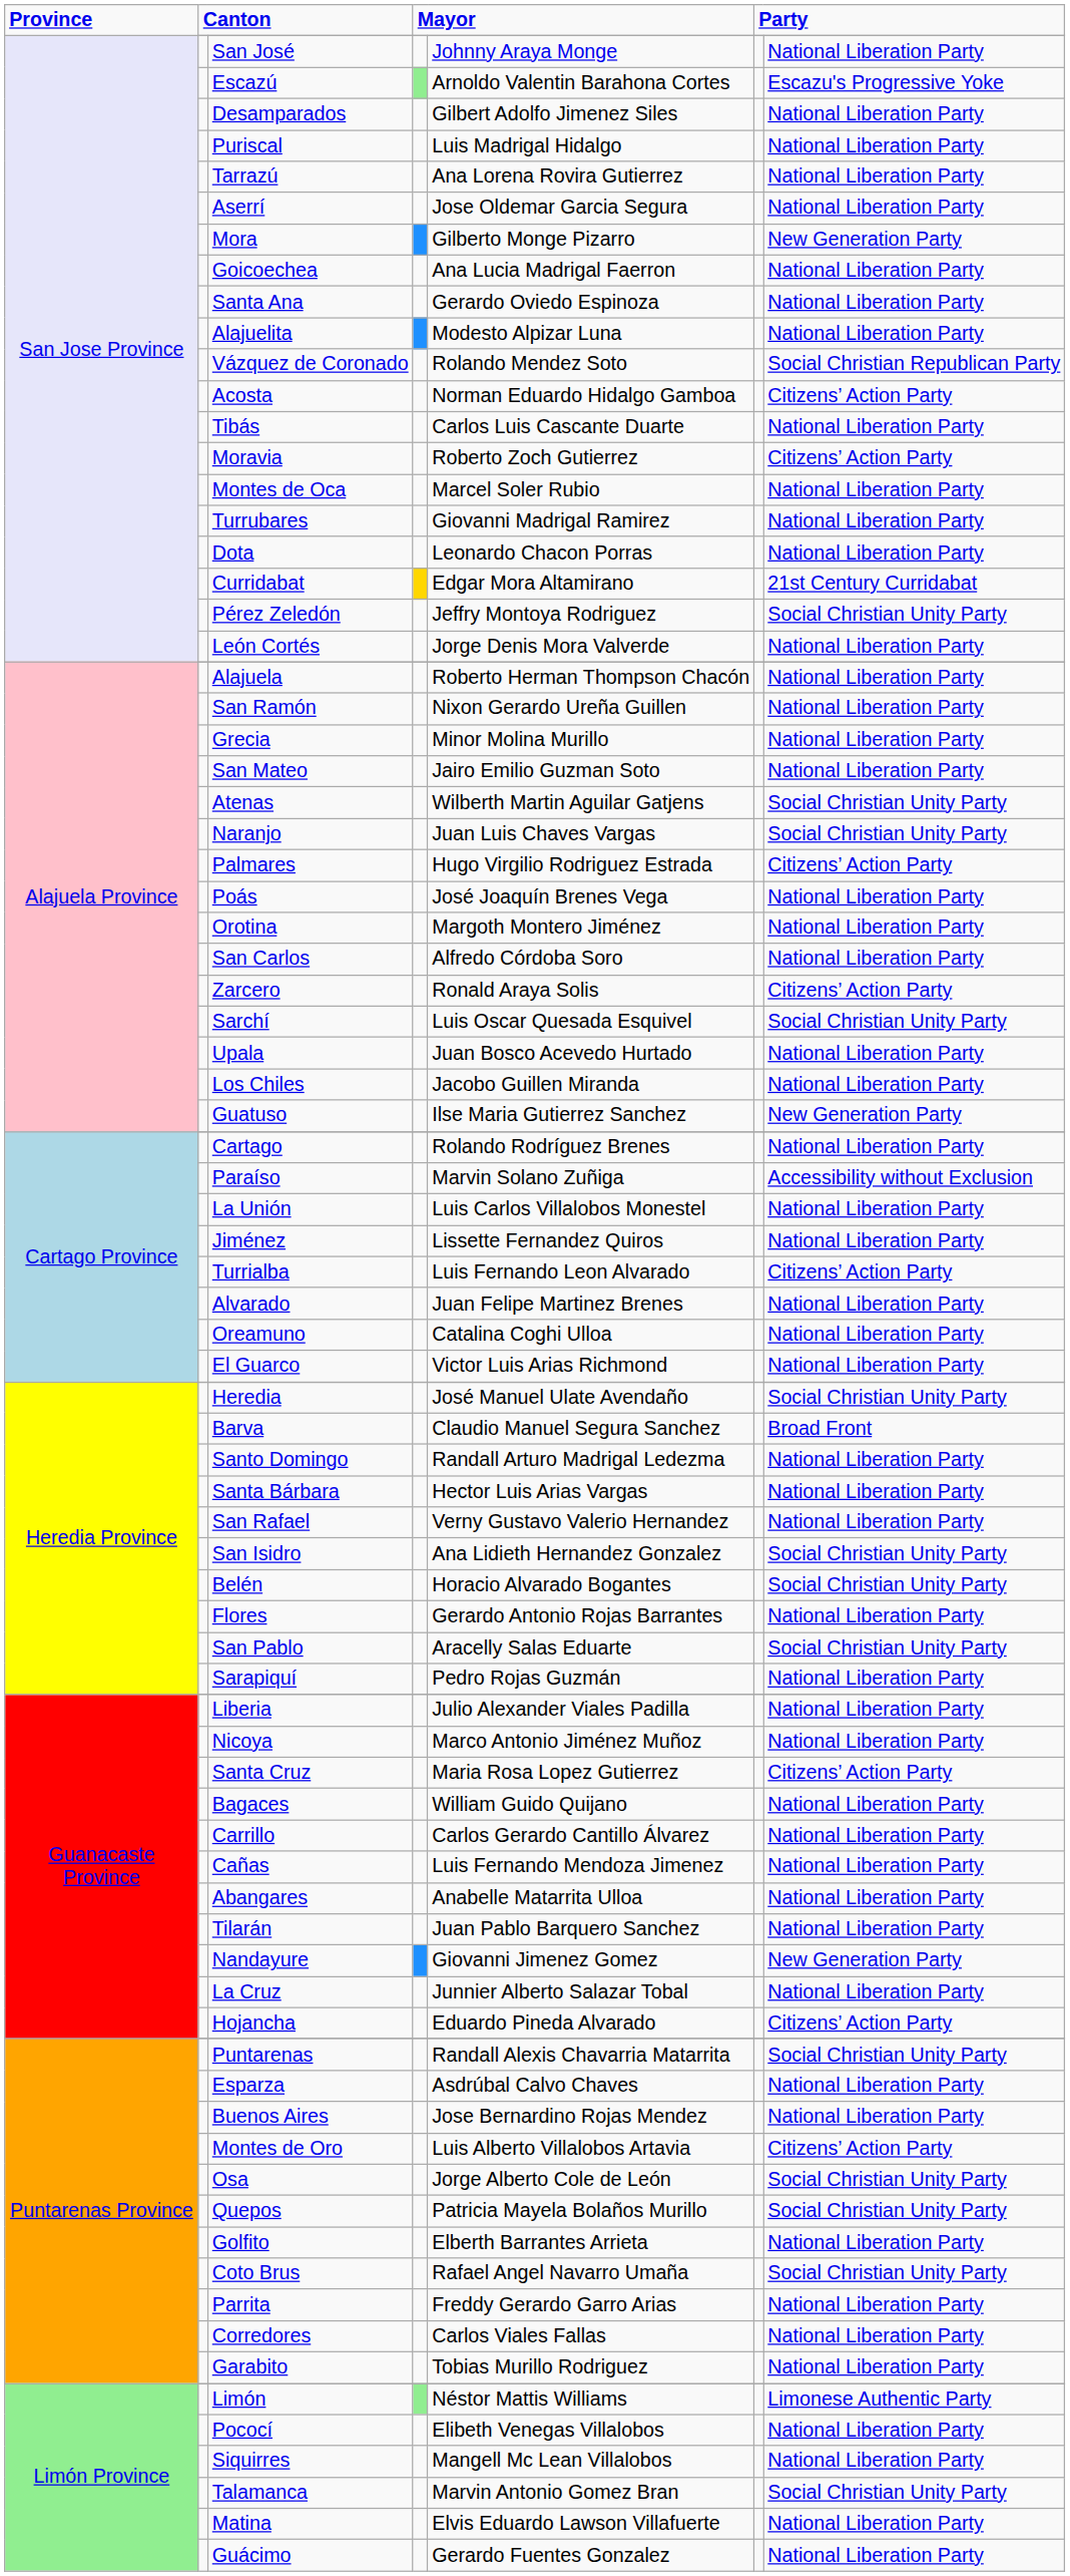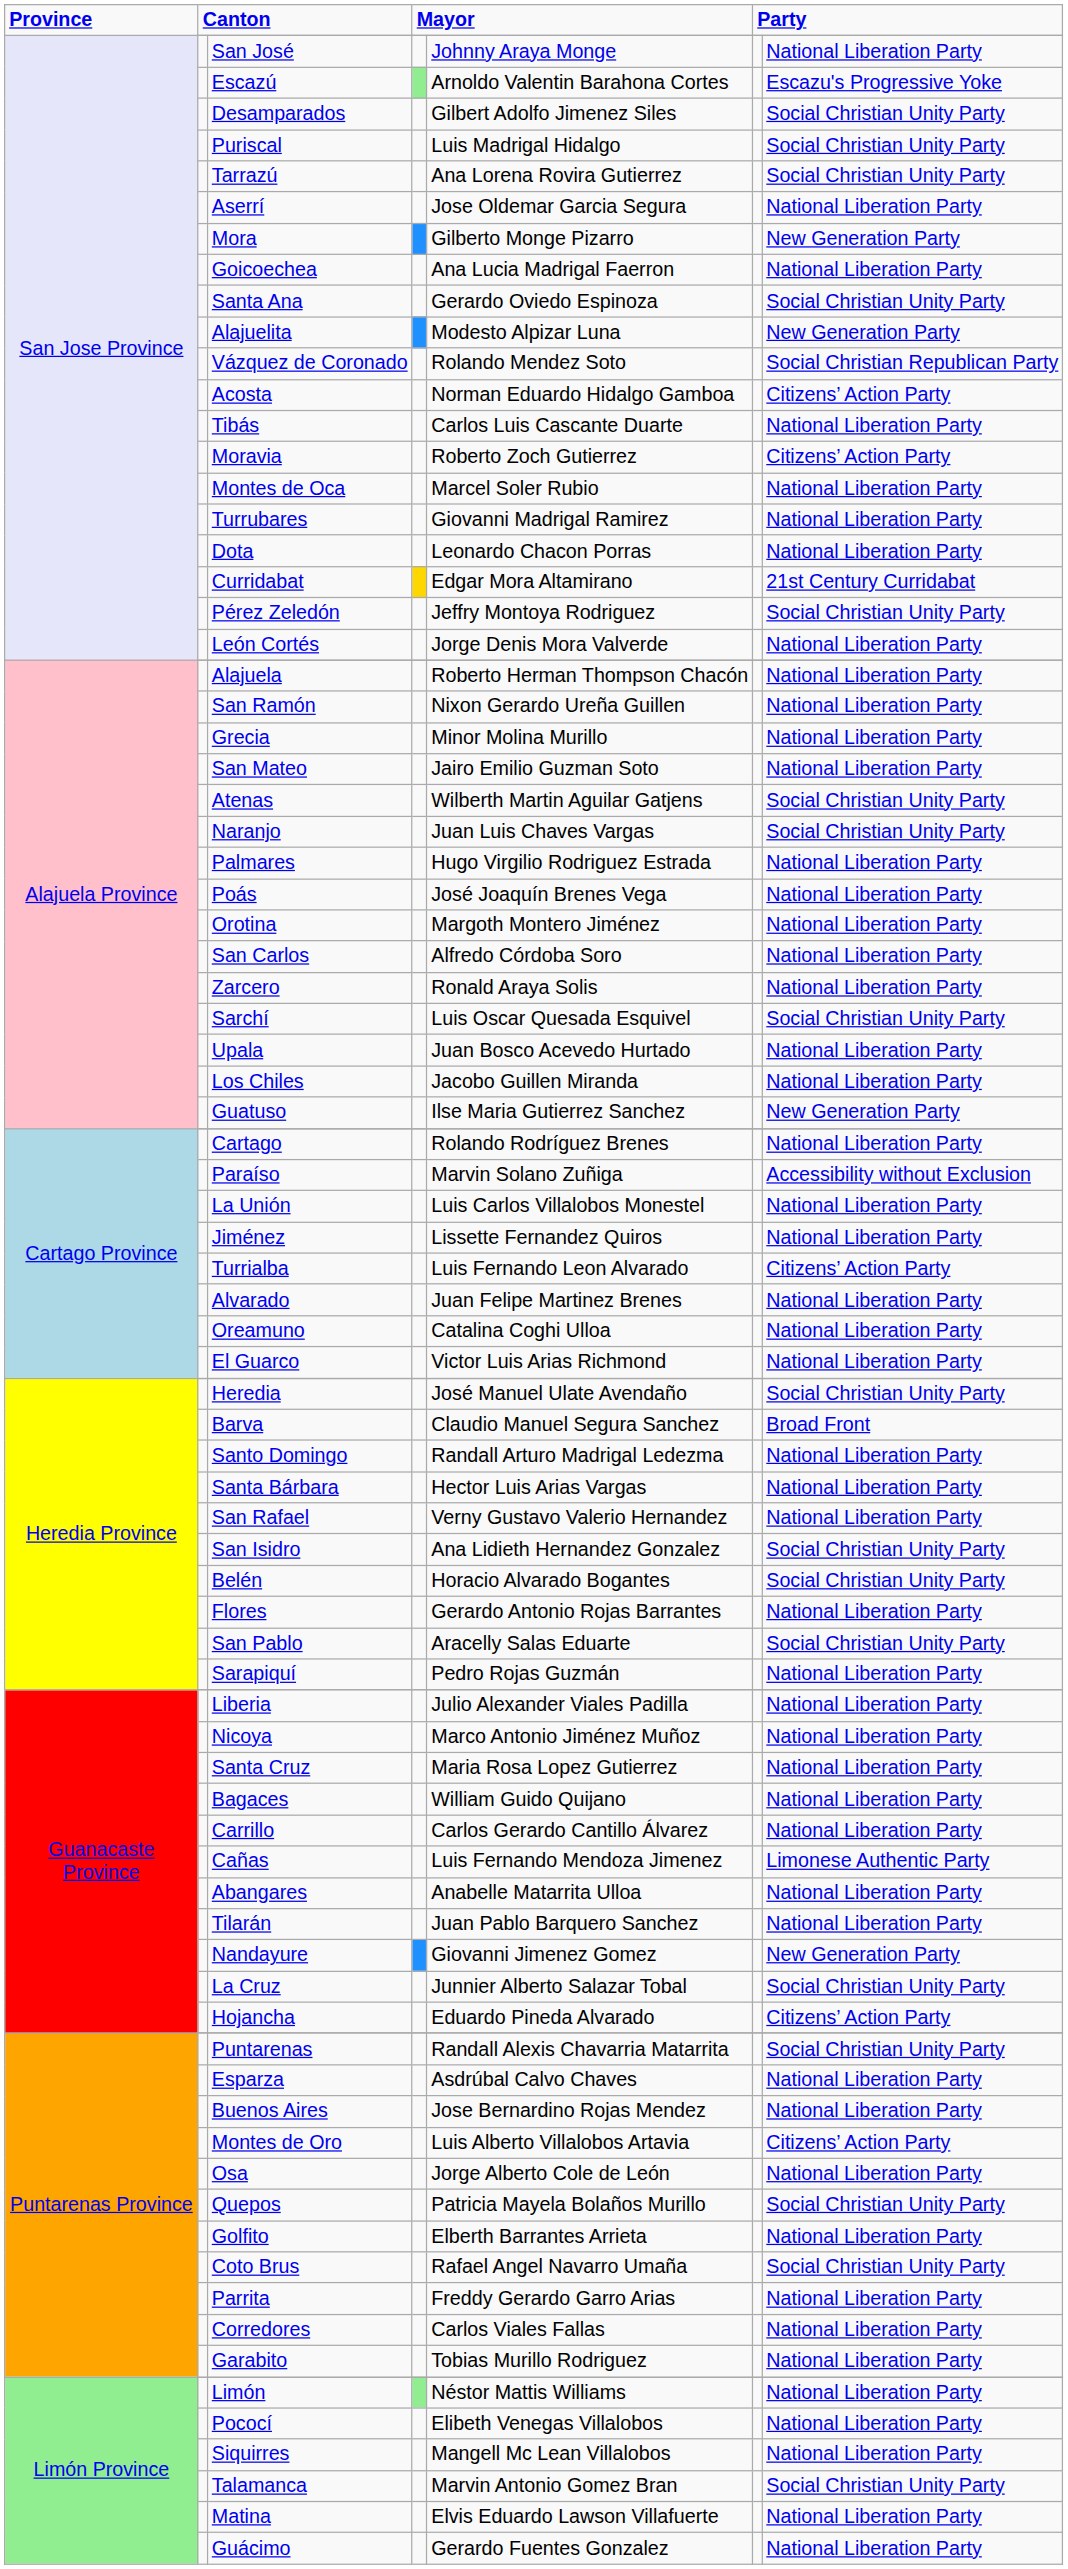Desamparados | column 7: National Liberation Party -> Social Christian Unity Party
Puriscal | column 7: National Liberation Party -> Social Christian Unity Party
Tarrazú | column 7: National Liberation Party -> Social Christian Unity Party
Santa Ana | column 7: National Liberation Party -> Social Christian Unity Party
Alajuelita | column 7: National Liberation Party -> New Generation Party
Palmares | column 7: Citizens’ Action Party -> National Liberation Party
Zarcero | column 7: Citizens’ Action Party -> National Liberation Party
Santa Cruz | column 7: Citizens’ Action Party -> National Liberation Party
Cañas | column 7: National Liberation Party -> Limonese Authentic Party
La Cruz | column 7: National Liberation Party -> Social Christian Unity Party
Osa | column 7: Social Christian Unity Party -> National Liberation Party
Limón | column 7: Limonese Authentic Party -> National Liberation Party
